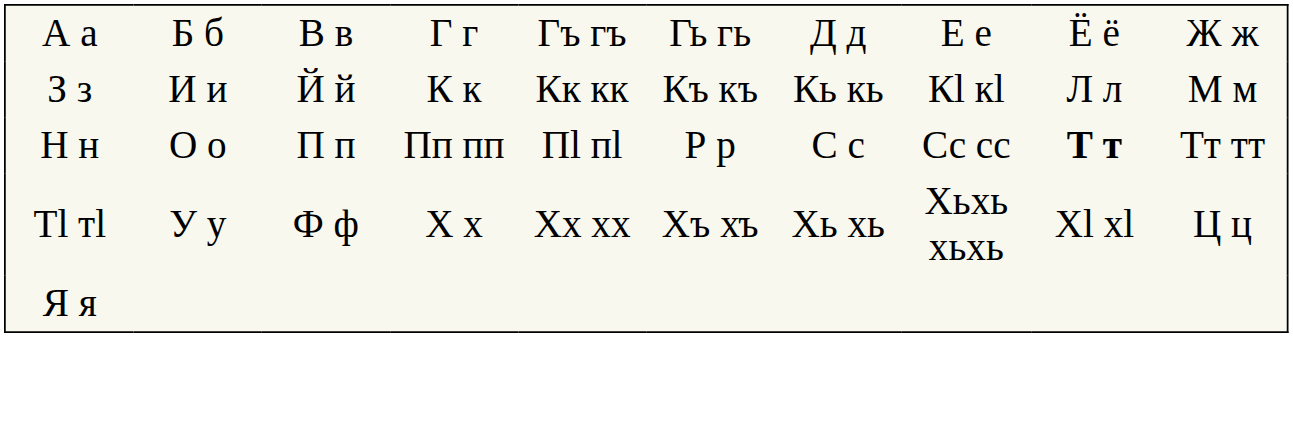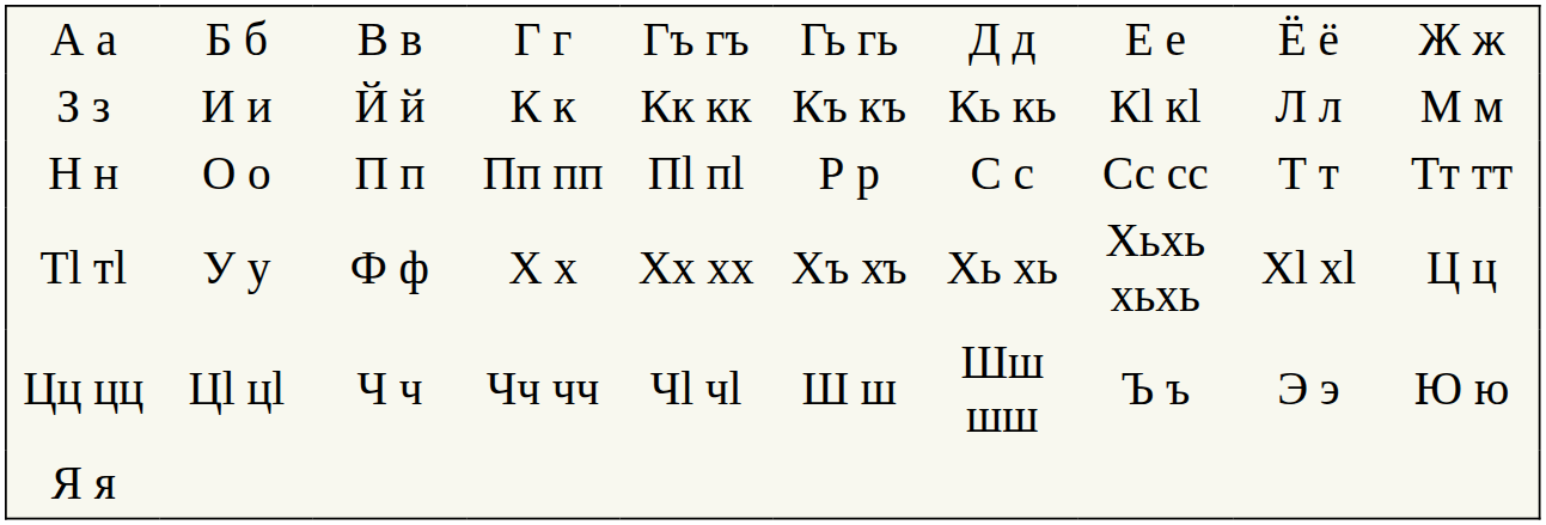Н н | column 9: bold -> normal
+ row: Цц цц | Цӏ цӏ | Ч ч | Чч чч | Чӏ чӏ | Ш ш | Шш шш | Ъ ъ | Э э | Ю ю
